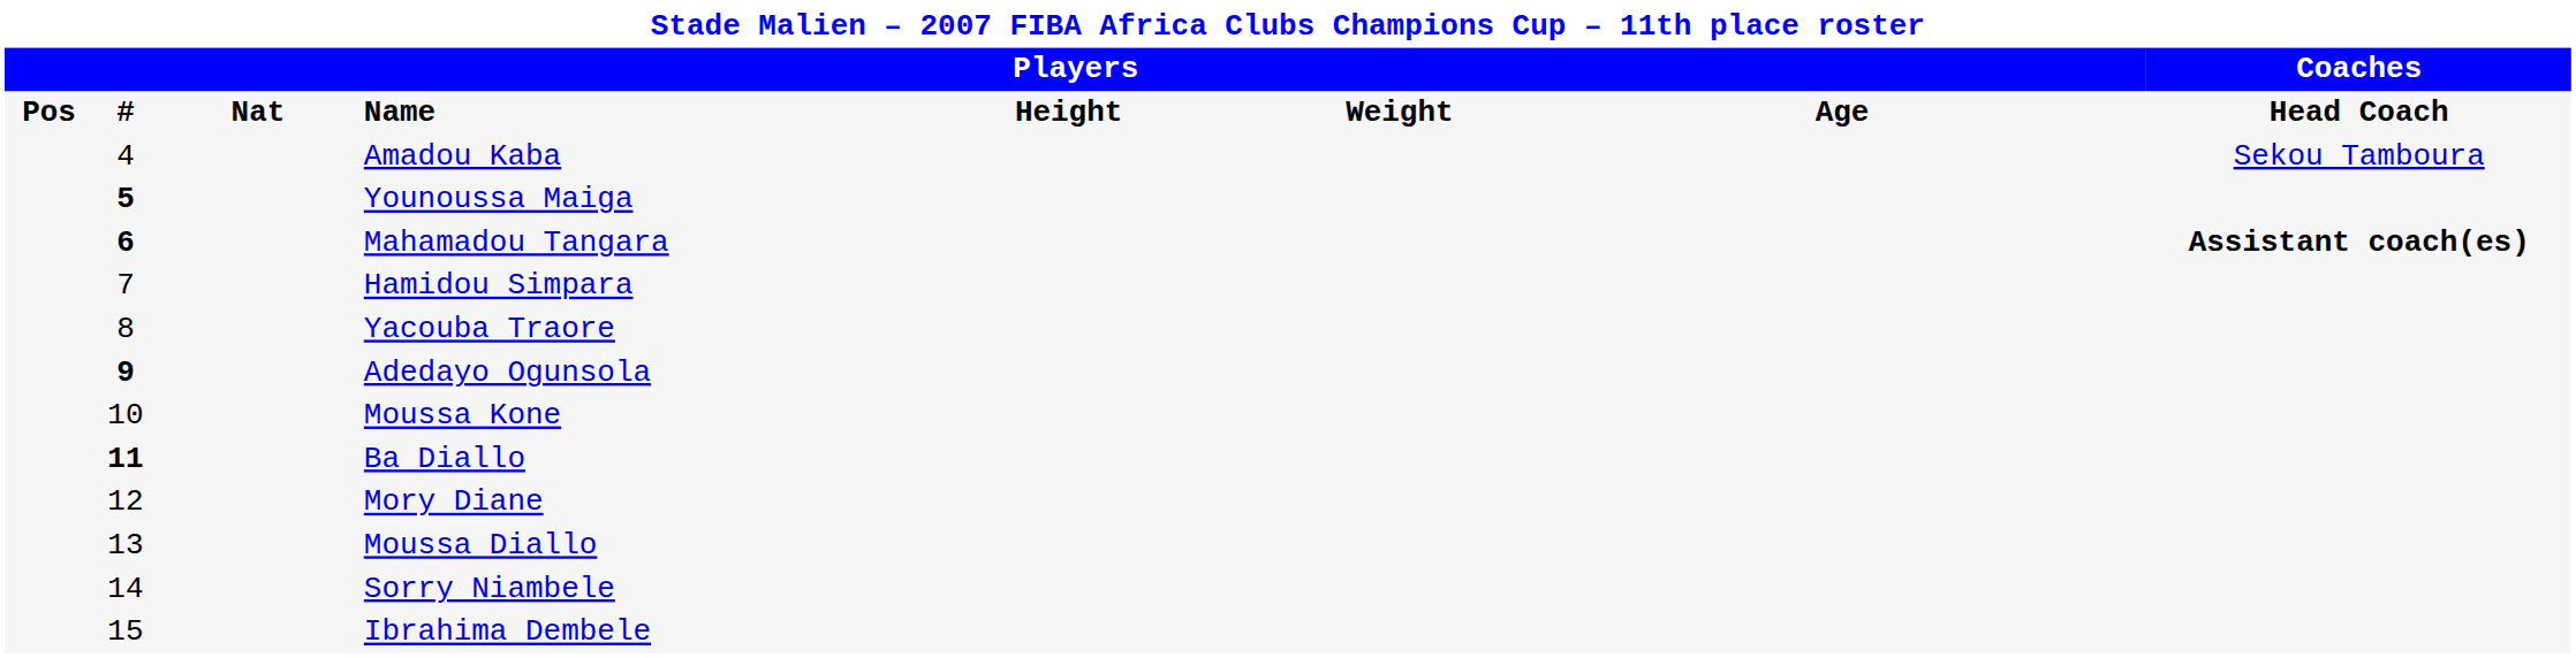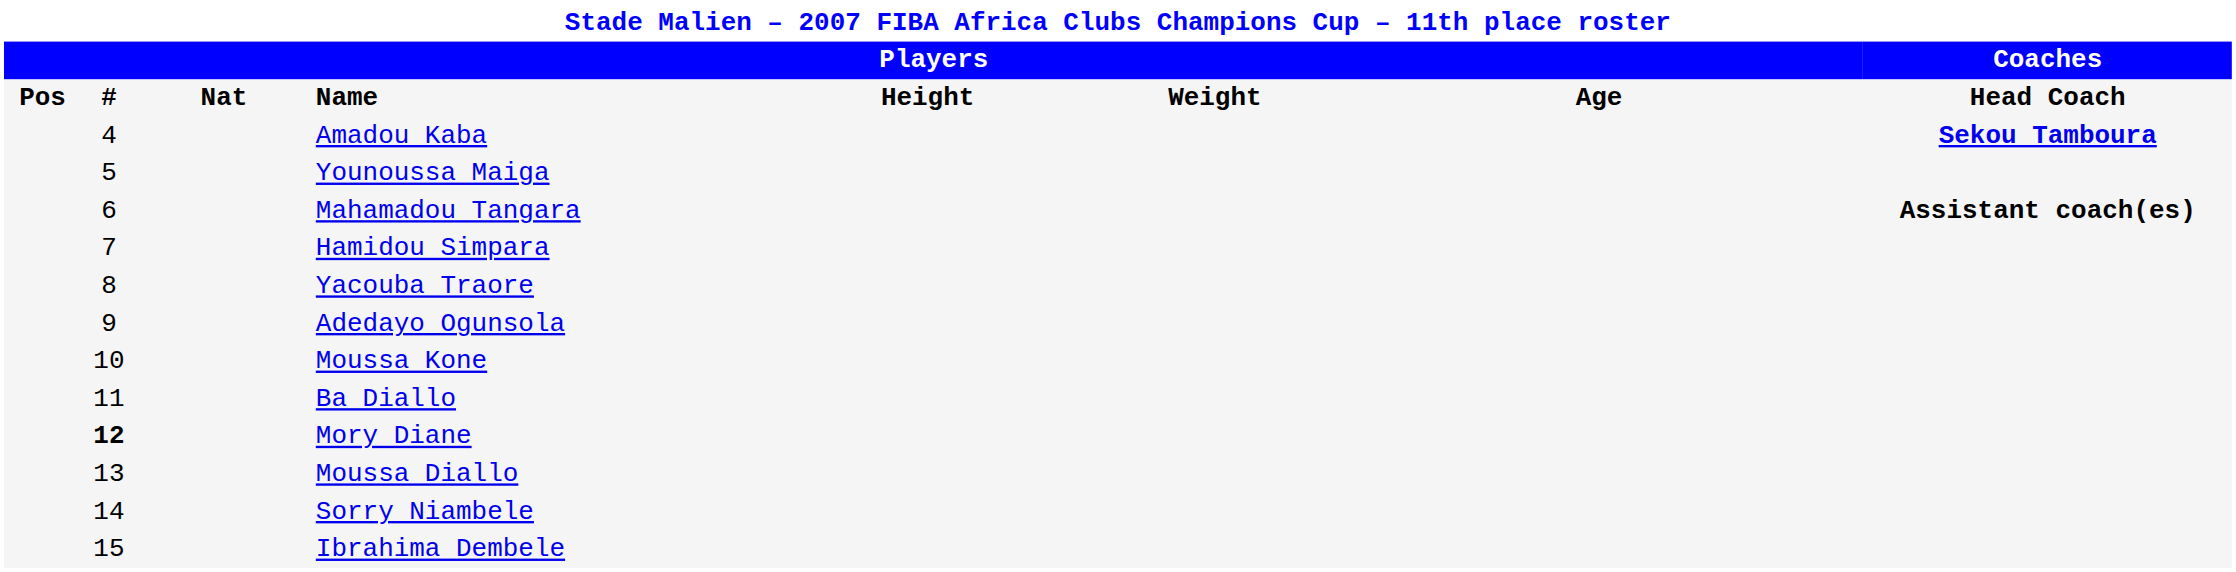Amadou Kaba | column 8: normal -> bold
Younoussa Maiga | column 2: bold -> normal
Mahamadou Tangara | column 2: bold -> normal
Adedayo Ogunsola | column 2: bold -> normal
Ba Diallo | column 2: bold -> normal
Mory Diane | column 2: normal -> bold
